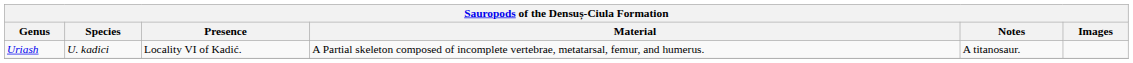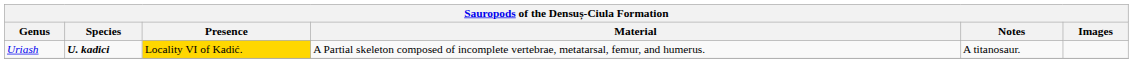Uriash | Species: normal -> bold
Uriash | Presence: no background -> gold background
